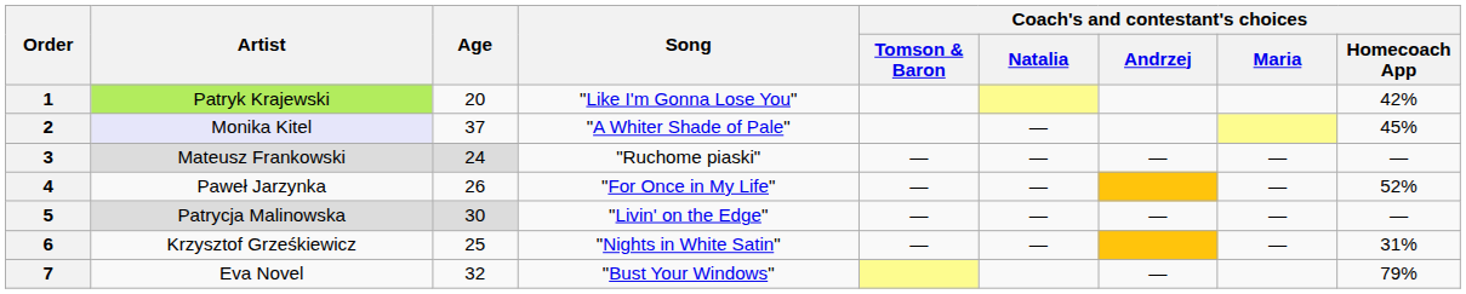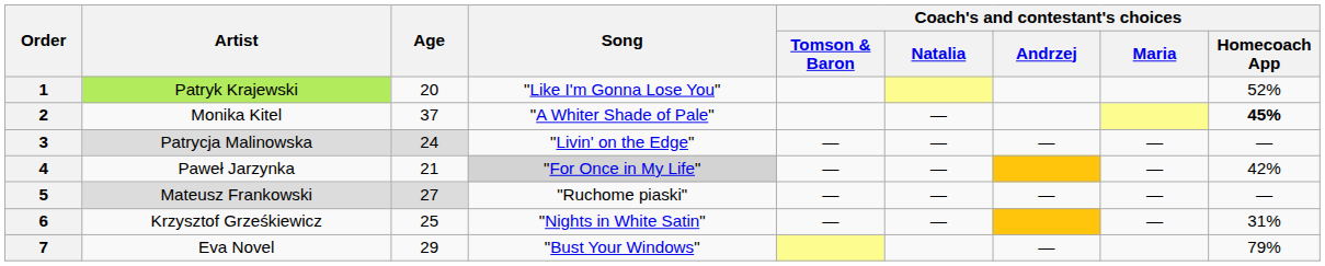1 | Coach's and contestant's choices / Homecoach App: 42% -> 52%
2 | Artist: lavender background -> no background
2 | Coach's and contestant's choices / Homecoach App: normal -> bold
3 | Artist: Mateusz Frankowski -> Patrycja Malinowska
3 | Song: "Ruchome piaski" -> "Livin' on the Edge"
4 | Age: 26 -> 21
4 | Song: no background -> lightgrey background
4 | Coach's and contestant's choices / Homecoach App: 52% -> 42%
5 | Artist: Patrycja Malinowska -> Mateusz Frankowski
5 | Age: 30 -> 27
5 | Song: "Livin' on the Edge" -> "Ruchome piaski"
7 | Age: 32 -> 29
